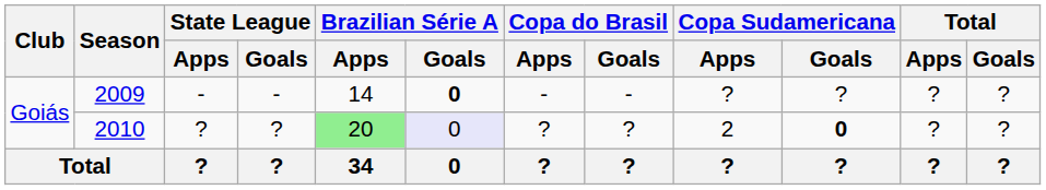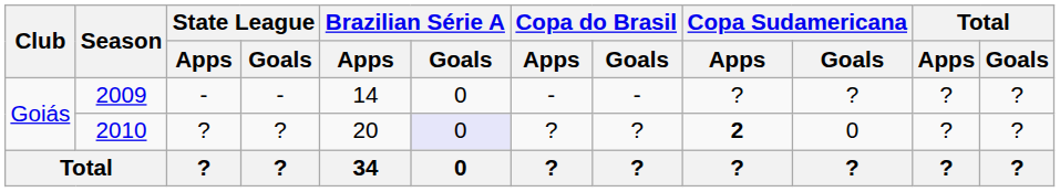2009 | Brazilian Série A / Goals: bold -> normal
2010 | Brazilian Série A / Apps: lightgreen background -> no background
2010 | Copa Sudamericana / Apps: normal -> bold
2010 | Copa Sudamericana / Goals: bold -> normal
